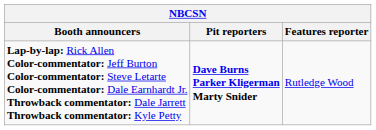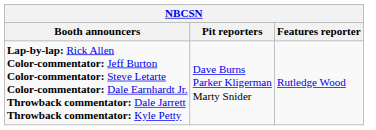row 3 | Pit reporters: bold -> normal
